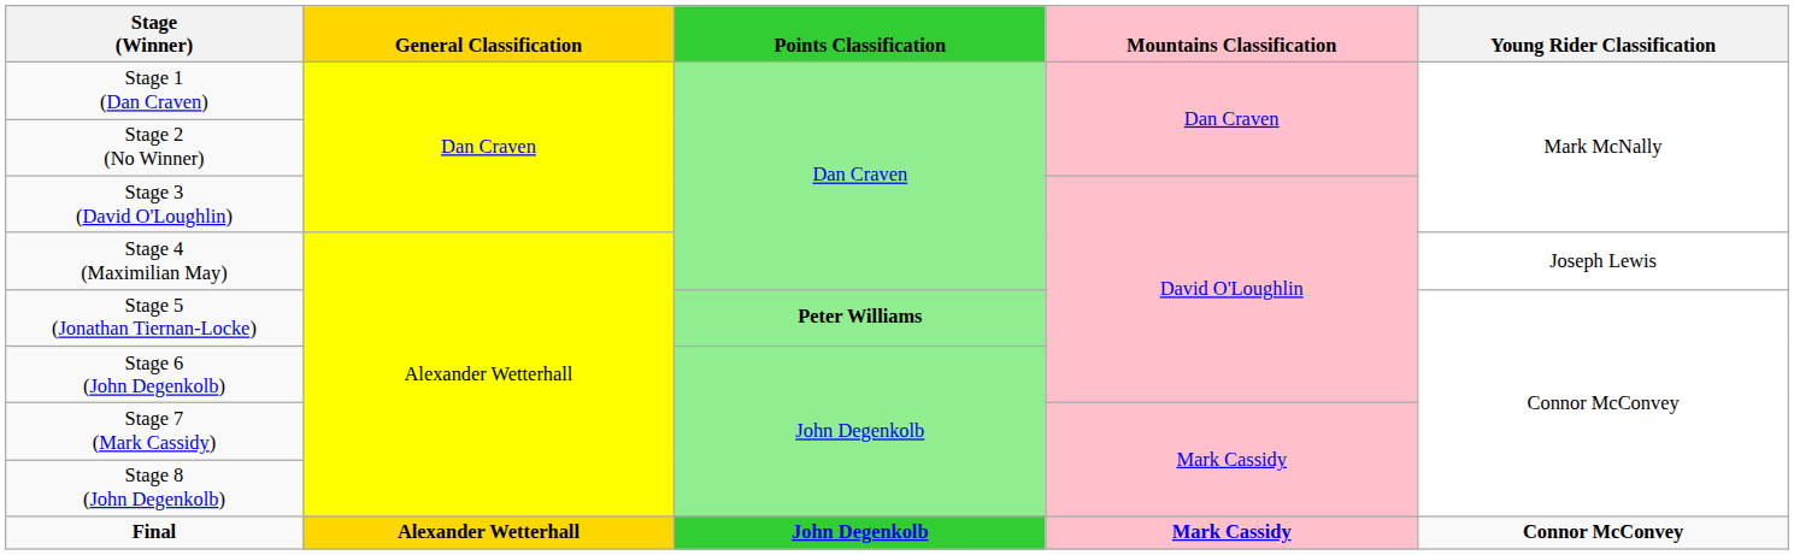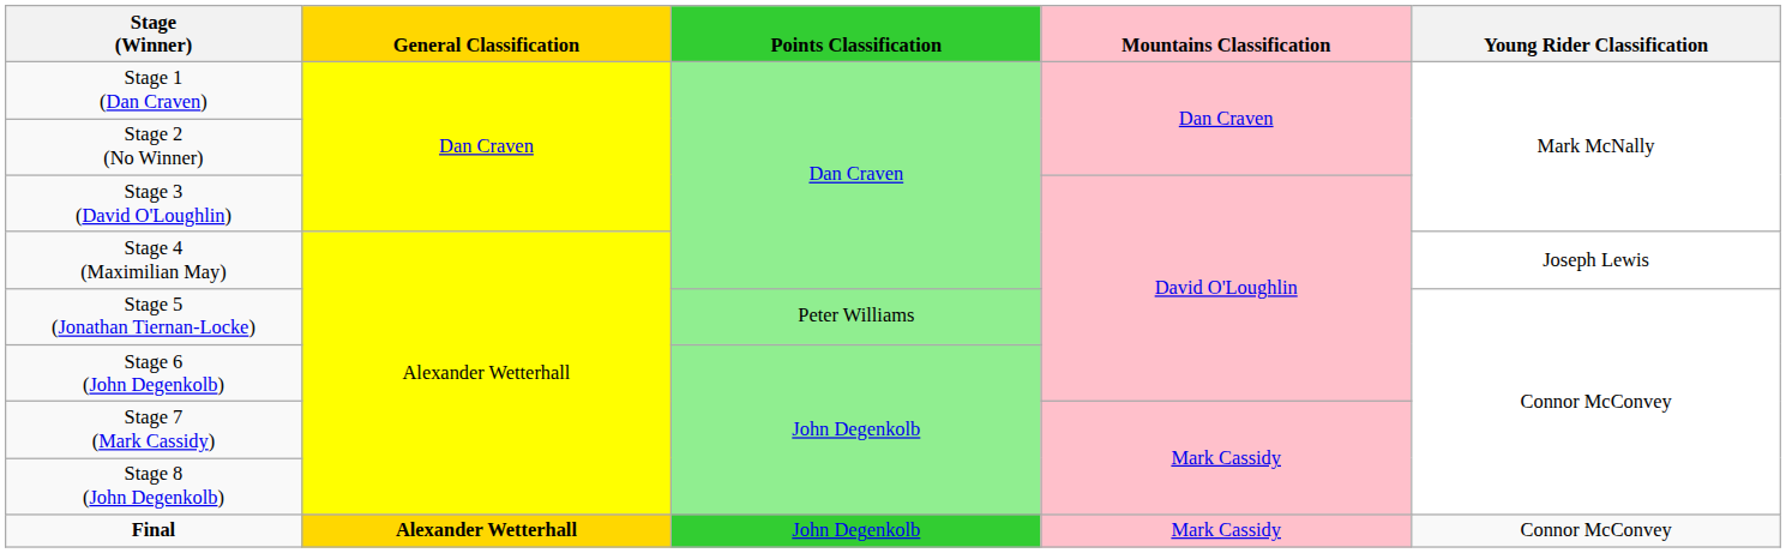Stage 5 (Jonathan Tiernan-Locke) | Points Classification: bold -> normal
Final | Points Classification: bold -> normal
Final | Mountains Classification: bold -> normal
Final | Young Rider Classification: bold -> normal
